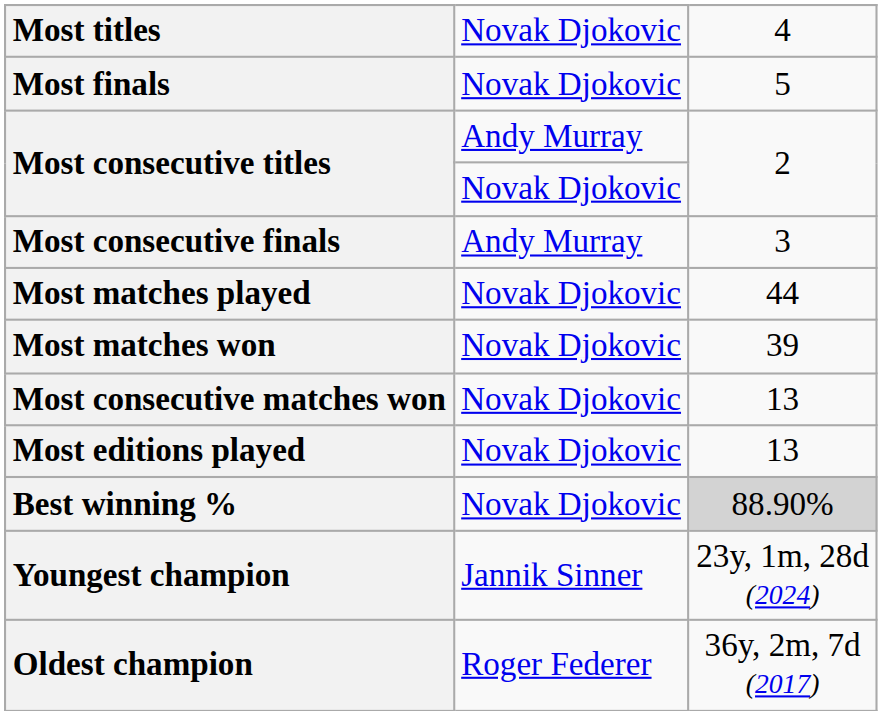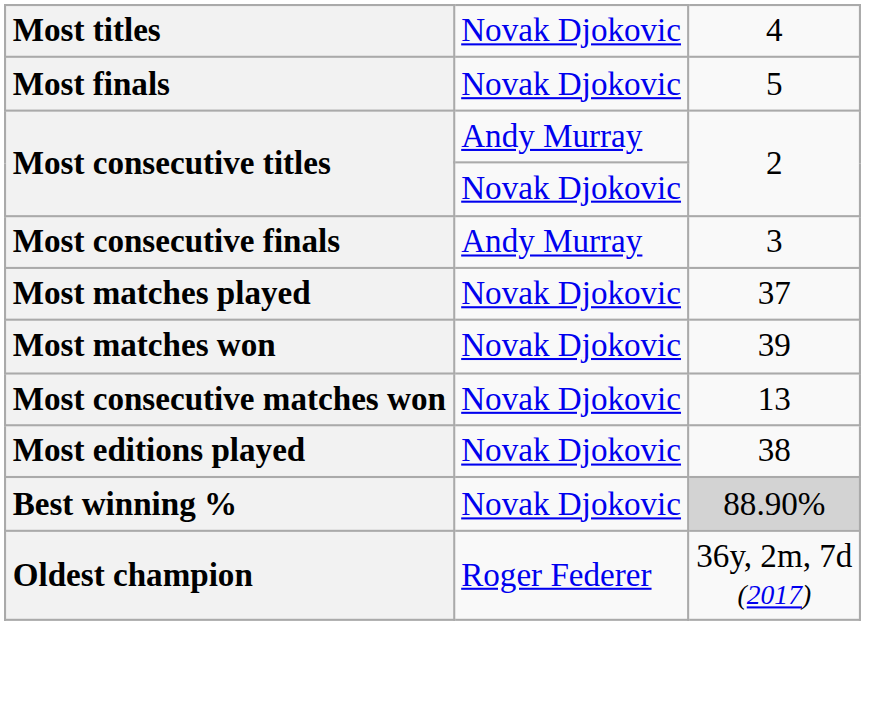Most matches played | column 3: 44 -> 37
Most editions played | column 3: 13 -> 38
- row: Youngest champion | Jannik Sinner | 23y, 1m, 28d (2024)
